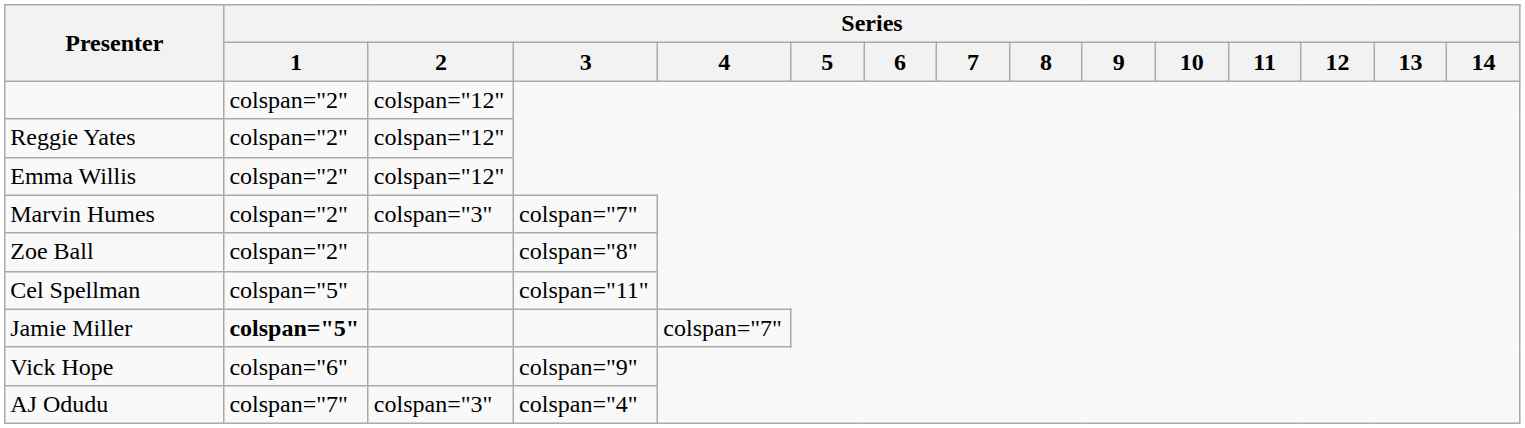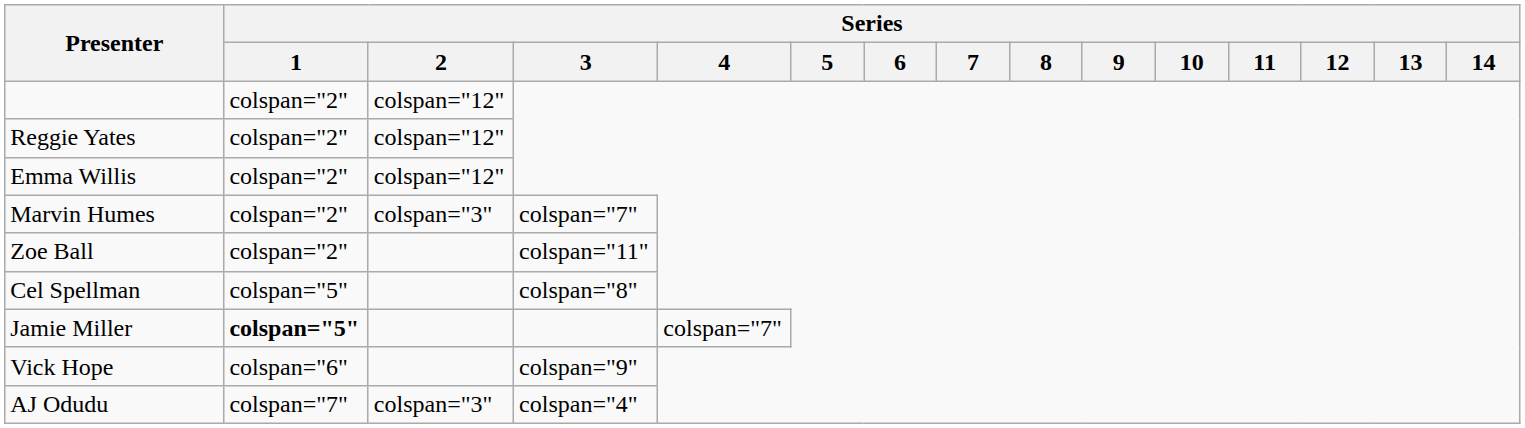Zoe Ball | Series / 3: colspan="8" -> colspan="11"
Cel Spellman | Series / 3: colspan="11" -> colspan="8"
